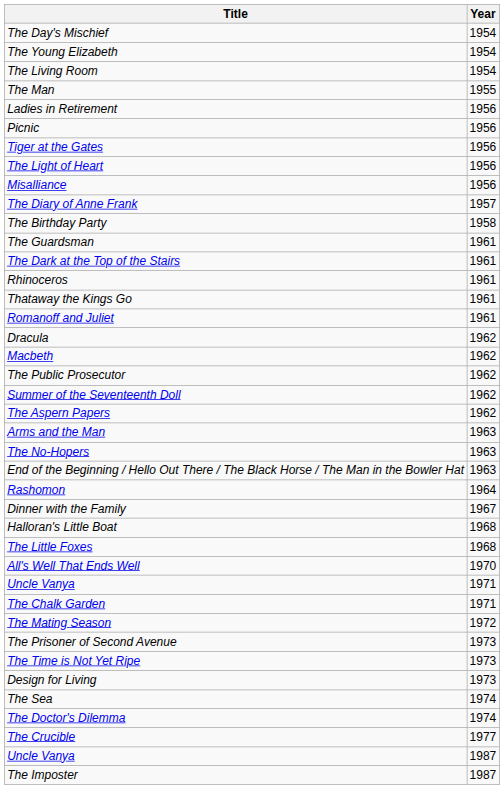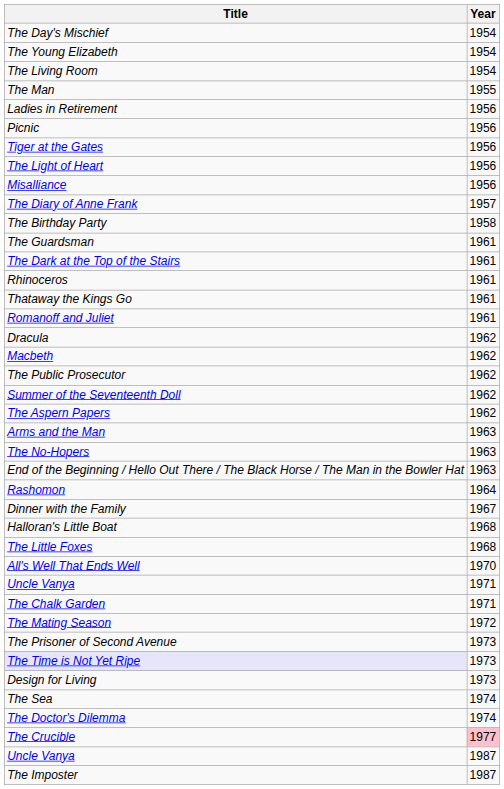row 35 | Title: no background -> lavender background
row 39 | Year: no background -> pink background
